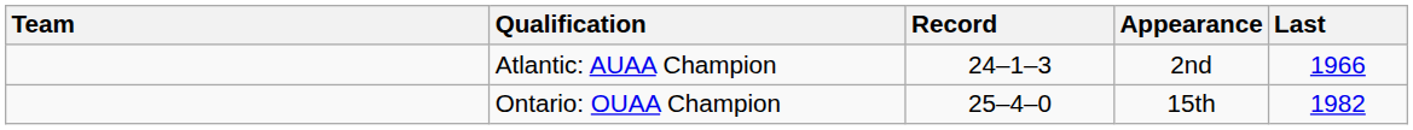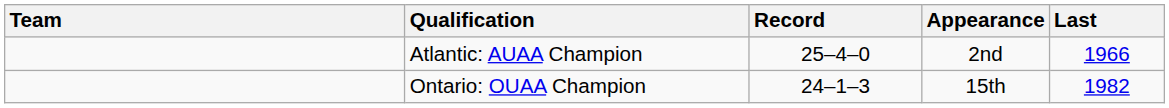Atlantic: AUAA Champion | Record: 24–1–3 -> 25–4–0
Ontario: OUAA Champion | Record: 25–4–0 -> 24–1–3
